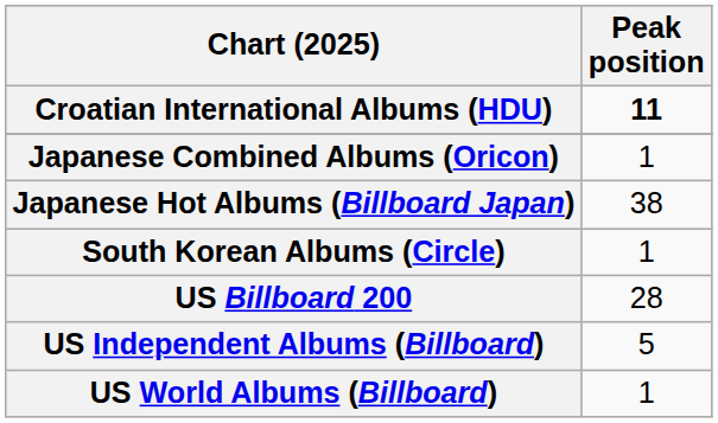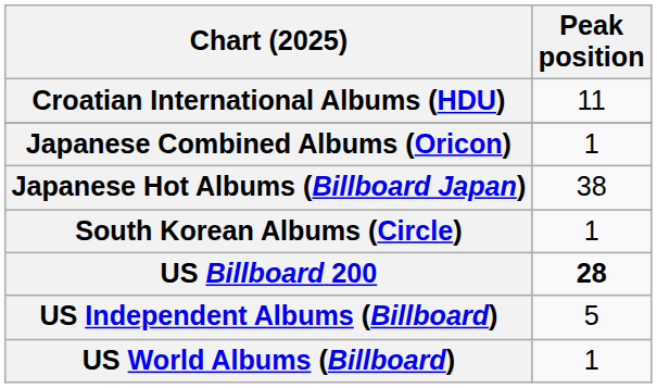Croatian International Albums (HDU) | Peak position: bold -> normal
US Billboard 200 | Peak position: normal -> bold
